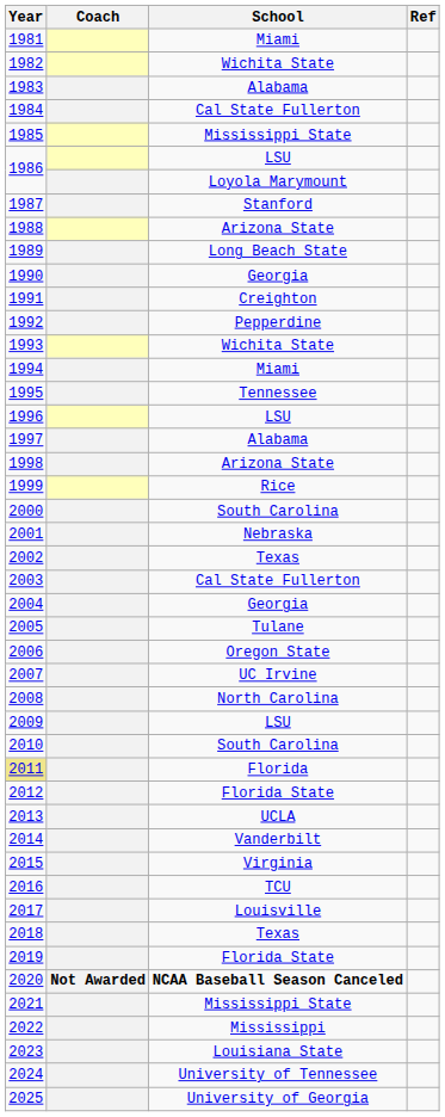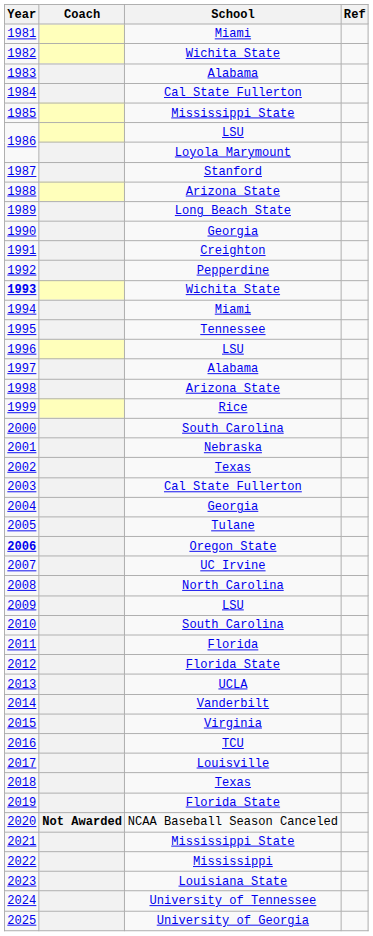1993 | Year: normal -> bold
2006 | Year: normal -> bold
2011 | Year: khaki background -> no background
2020 | School: bold -> normal
